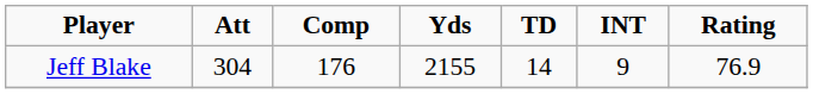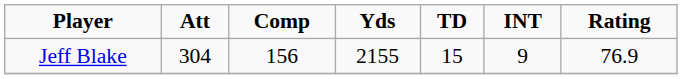Jeff Blake | Comp: 176 -> 156
Jeff Blake | TD: 14 -> 15
